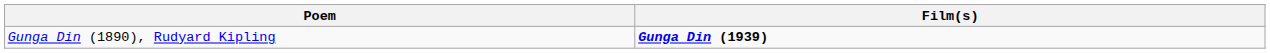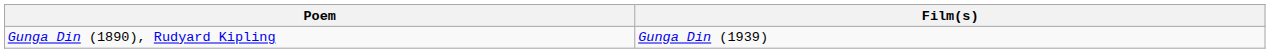Gunga Din (1890), Rudyard Kipling | Film(s): bold -> normal
